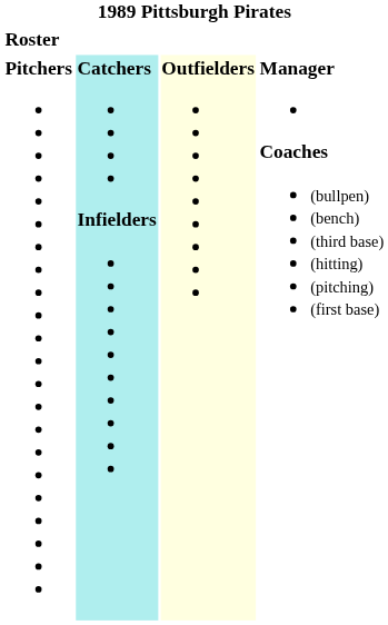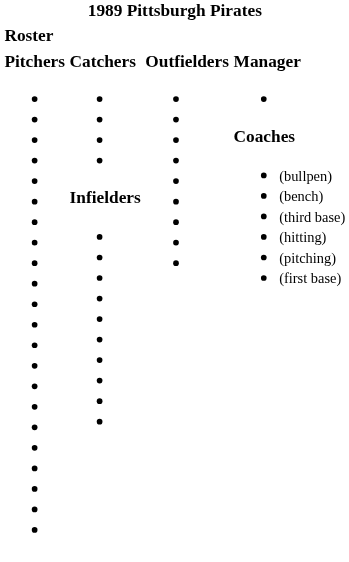Pitchers | column 2: paleturquoise background -> no background
Pitchers | column 3: lightyellow background -> no background
